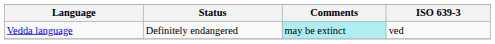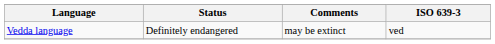Vedda language | Comments: paleturquoise background -> no background
